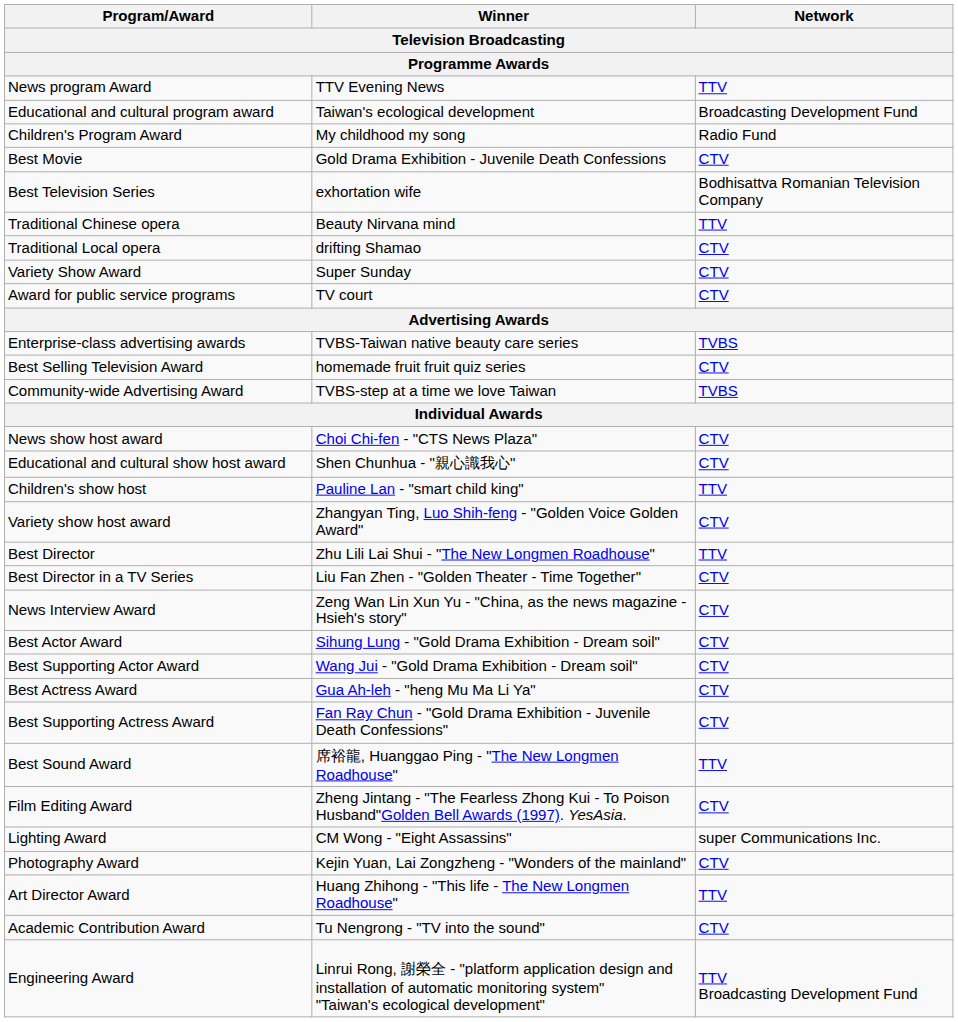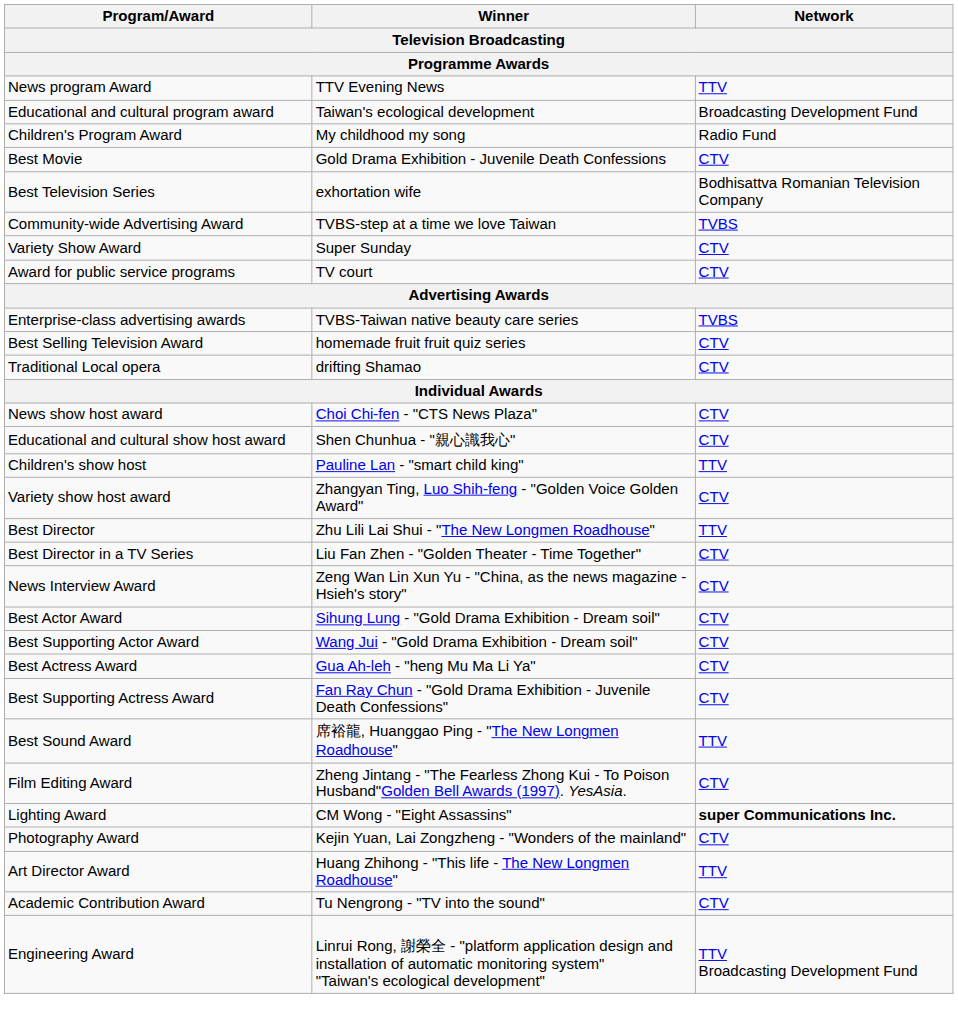- row: Traditional Chinese opera | Beauty Nirvana mind | TTV
rows swapped: Traditional Local opera <-> Community-wide Advertising Award
Lighting Award | Network: normal -> bold
